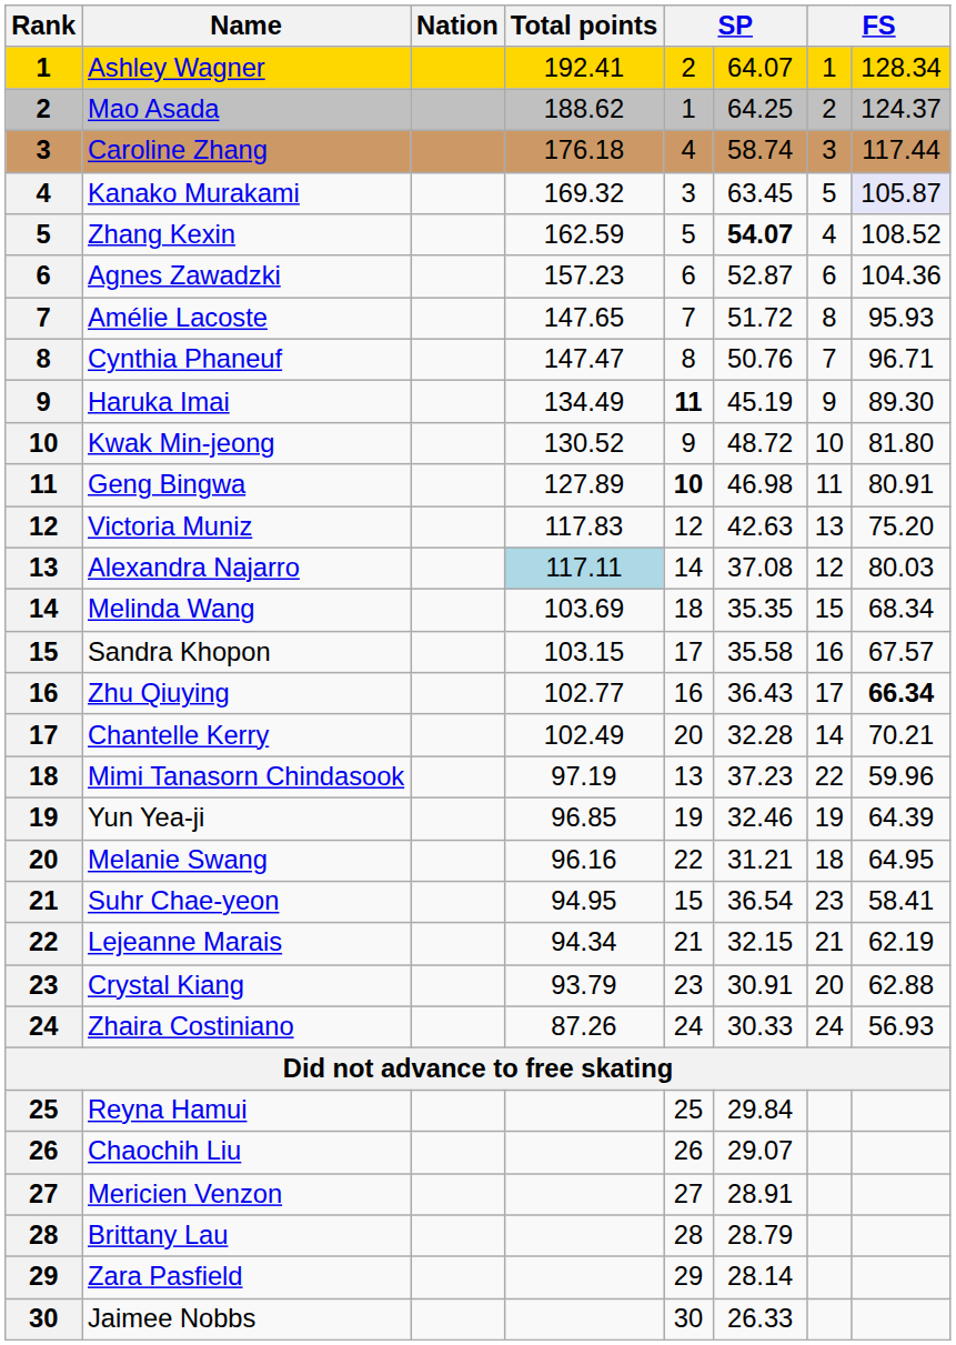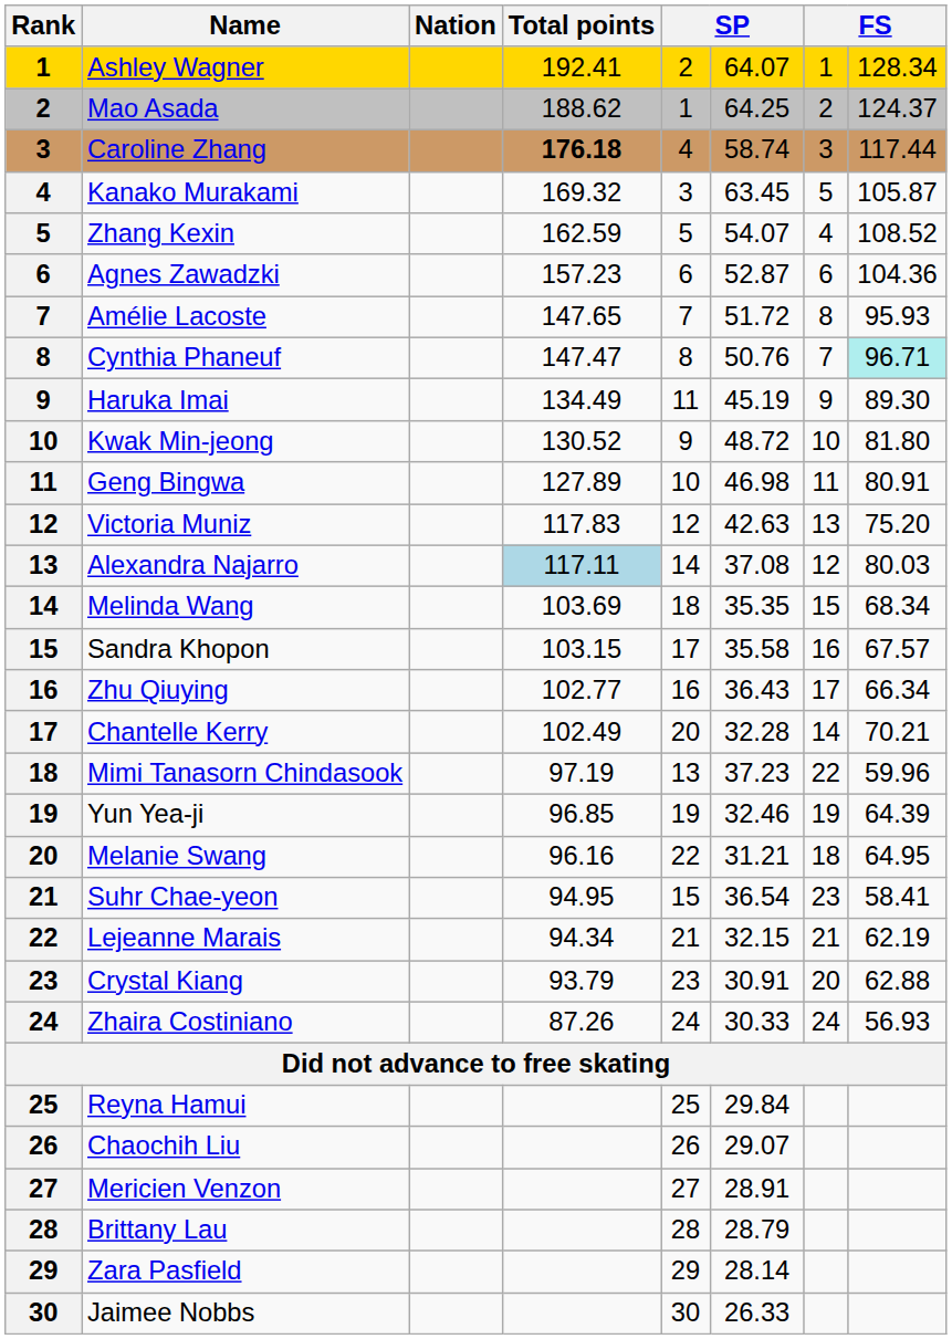Caroline Zhang | Total points: normal -> bold
Kanako Murakami | column 8: lavender background -> no background
Zhang Kexin | column 6: bold -> normal
Cynthia Phaneuf | column 8: no background -> paleturquoise background
Haruka Imai | column 5: bold -> normal
Geng Bingwa | column 5: bold -> normal
Zhu Qiuying | column 8: bold -> normal
